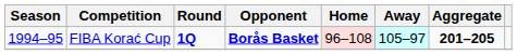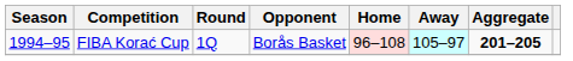FIBA Korać Cup | Round: bold -> normal
FIBA Korać Cup | Opponent: bold -> normal
